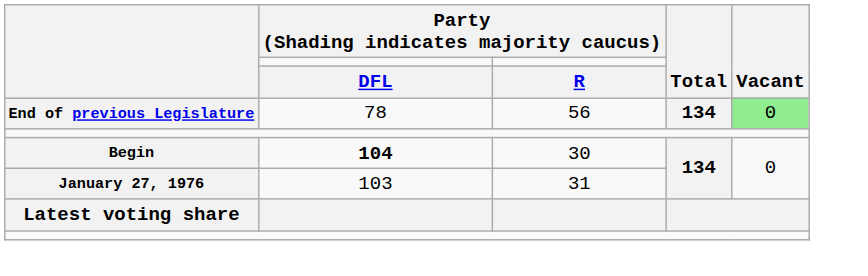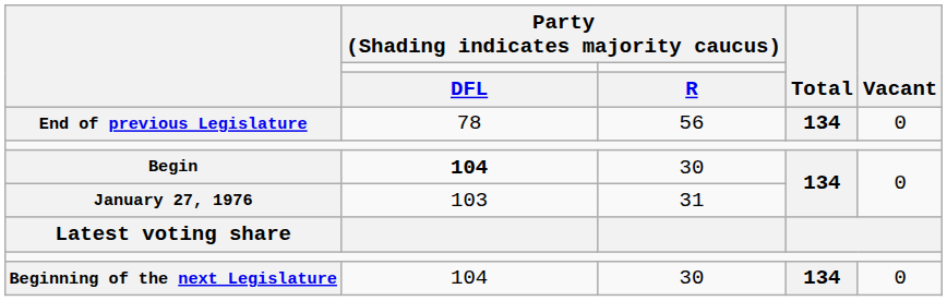End of previous Legislature | Vacant: lightgreen background -> no background
+ row: Beginning of the next Legislature | 104 | 30 | 134 | 0
